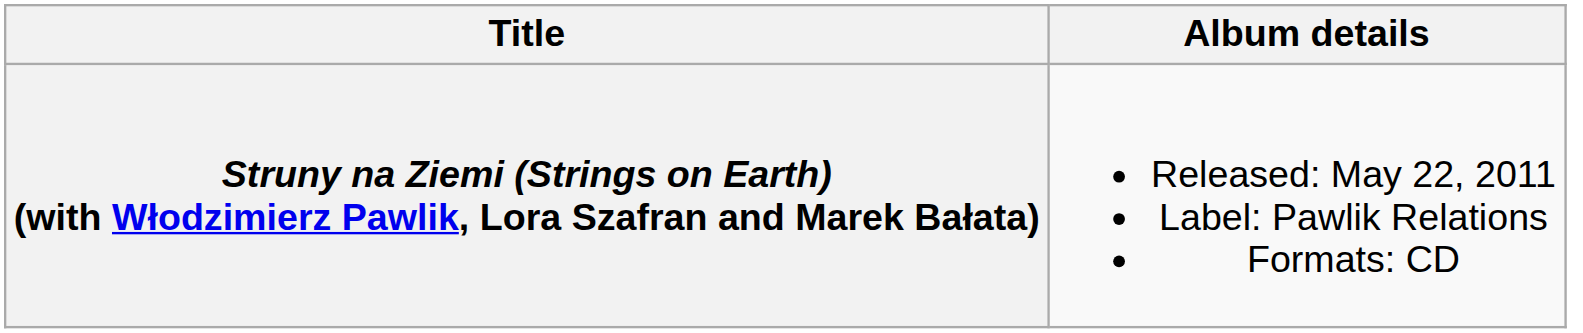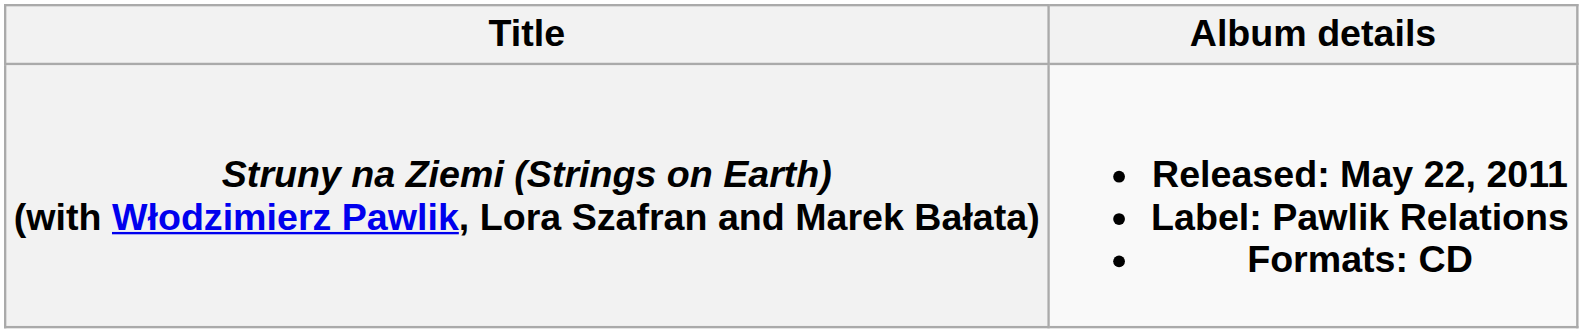row 2 | Album details: normal -> bold
